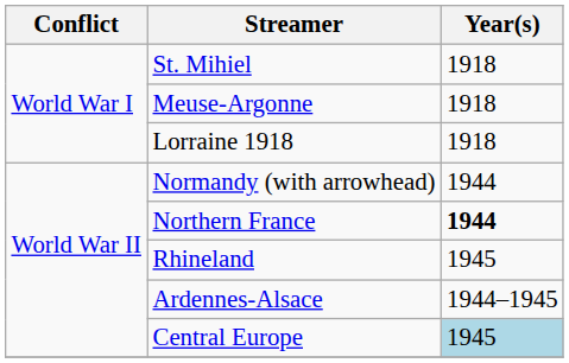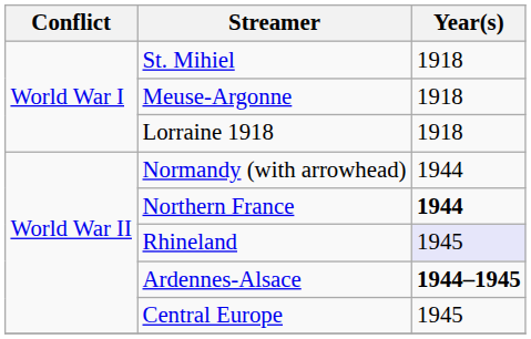Rhineland | Year(s): no background -> lavender background
Ardennes-Alsace | Year(s): normal -> bold
Central Europe | Year(s): lightblue background -> no background
